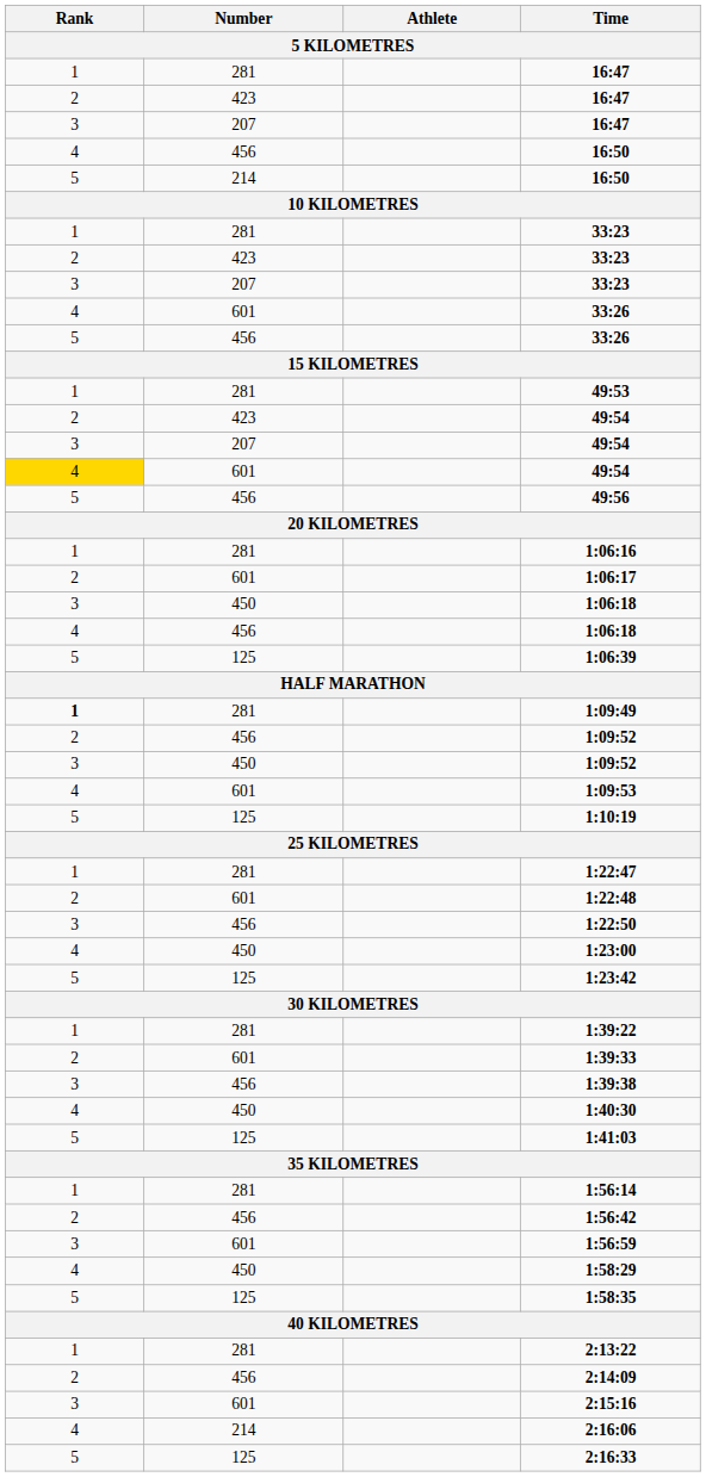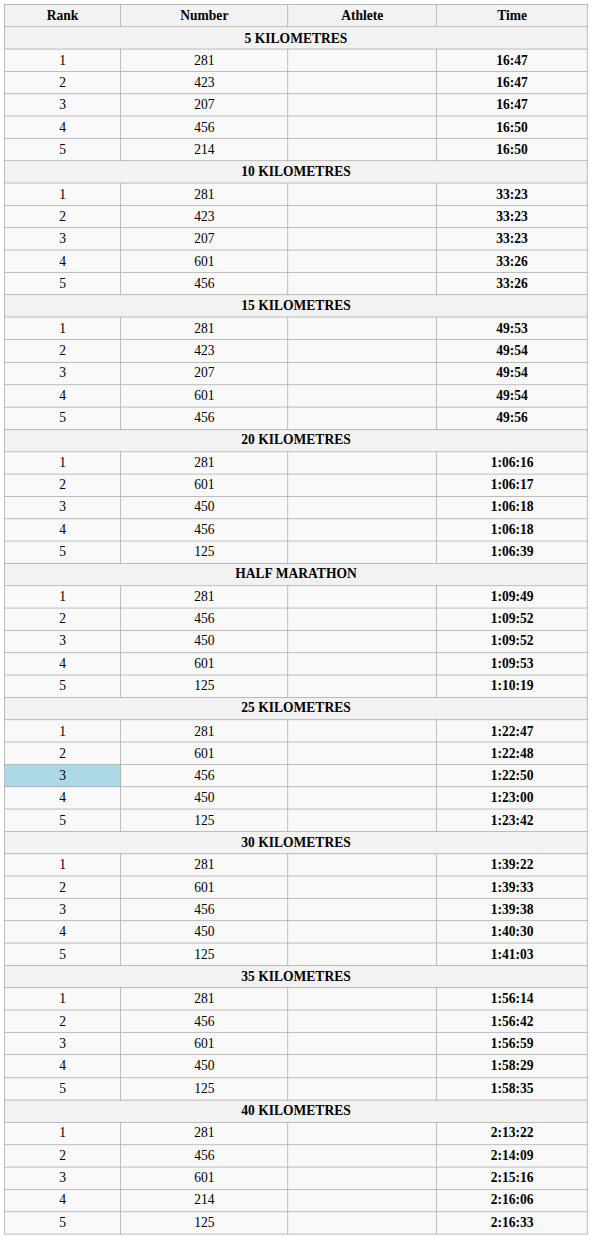601 / 49:54 | Rank: gold background -> no background
1:09:49 | Rank: bold -> normal
1:22:50 | Rank: no background -> lightblue background
